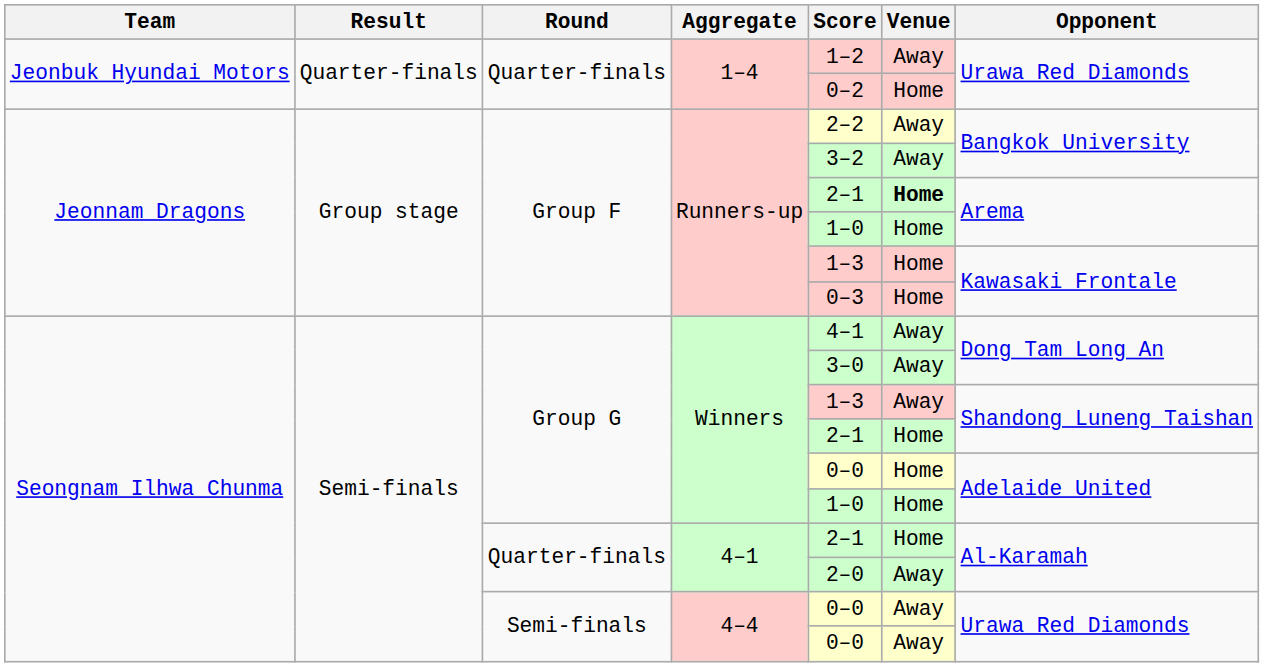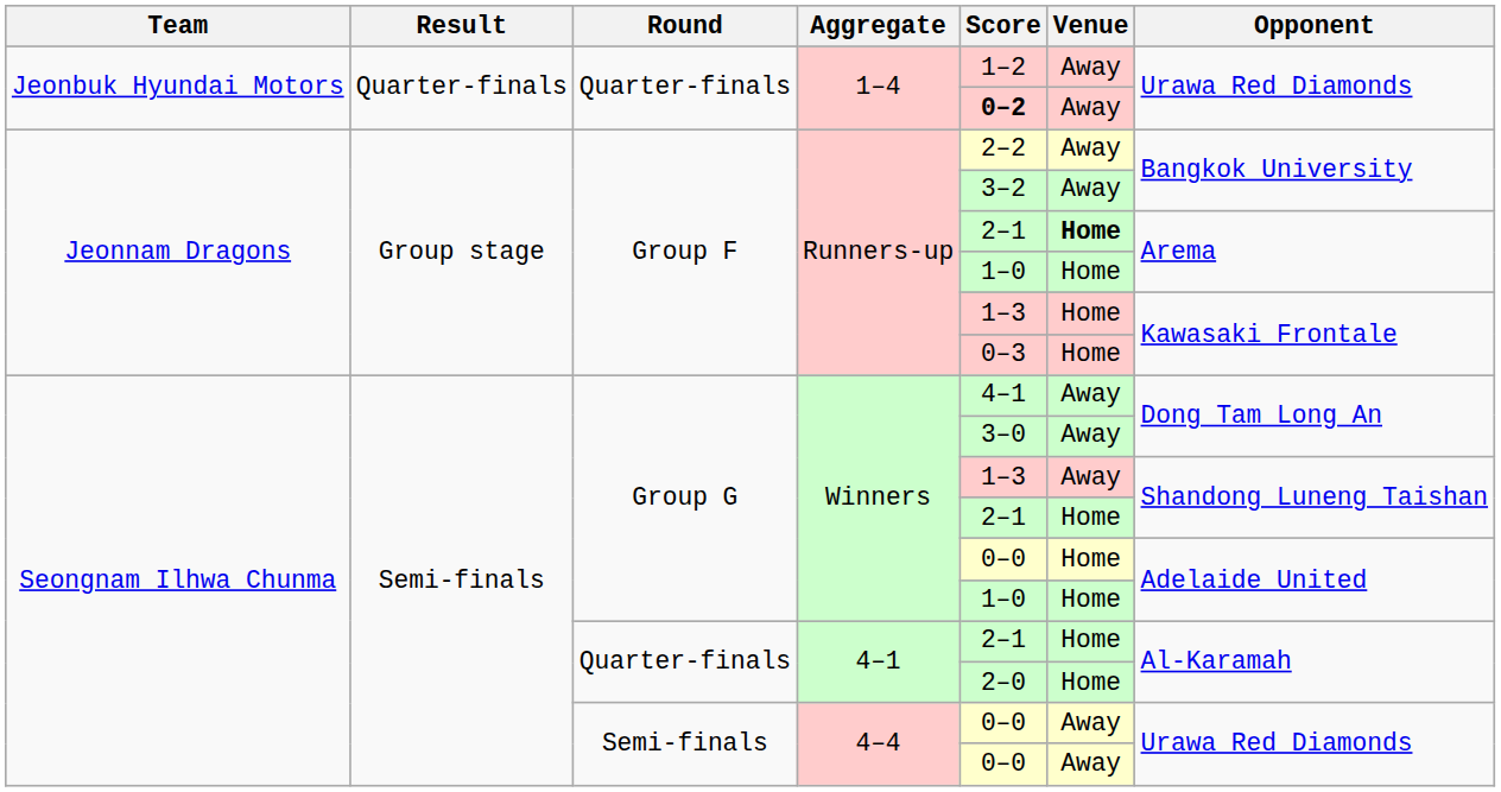row 3 | Score: normal -> bold
row 3 | Venue: Home -> Away
row 17 | Venue: Away -> Home
